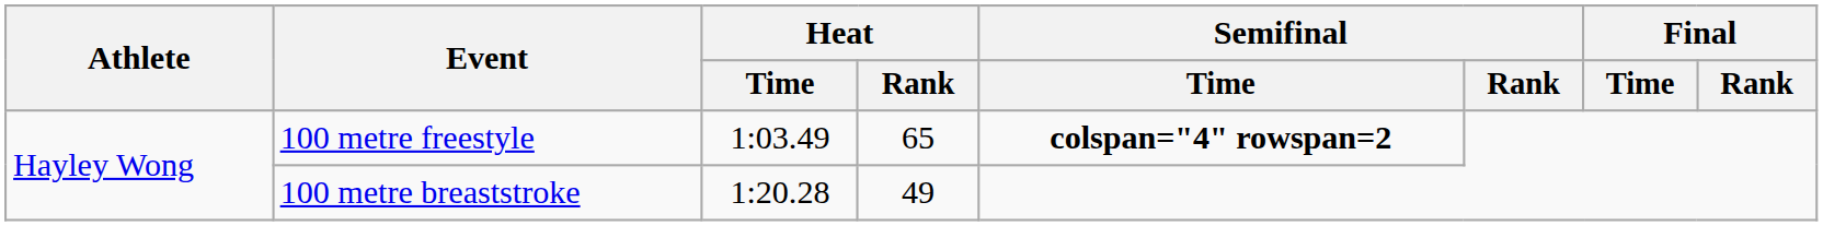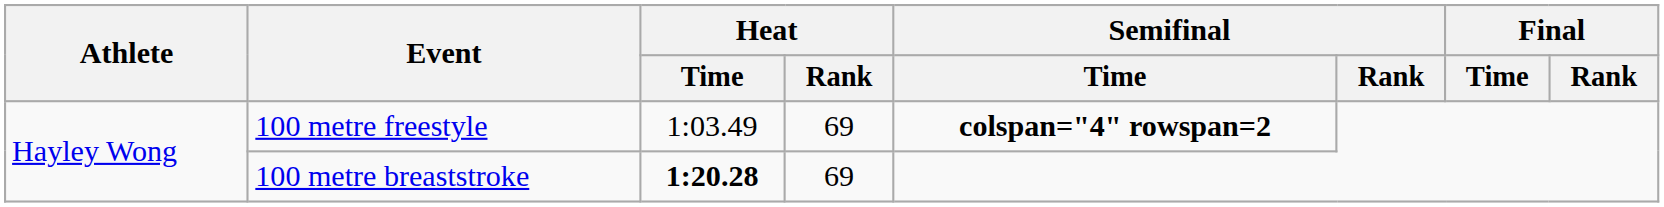100 metre freestyle | Heat / Rank: 65 -> 69
100 metre breaststroke | Heat / Time: normal -> bold
100 metre breaststroke | Heat / Rank: 49 -> 69
